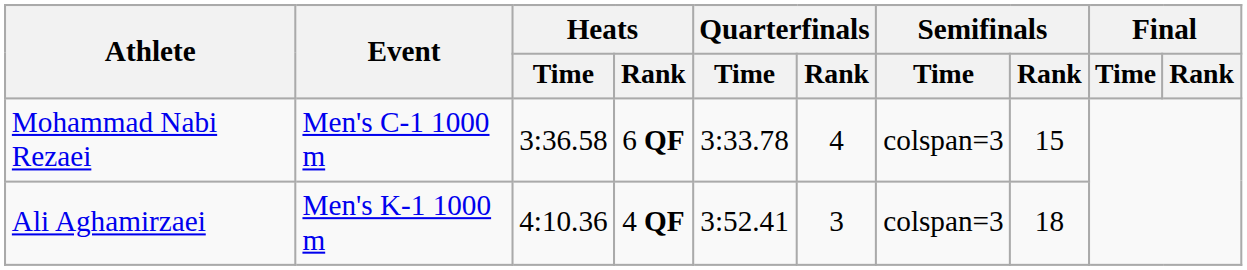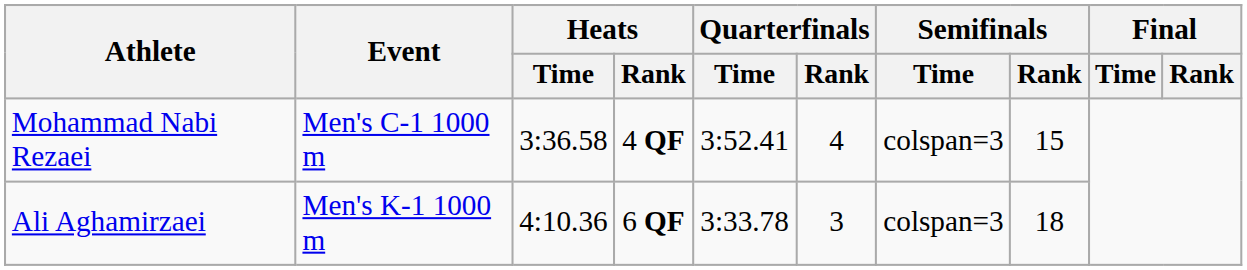Mohammad Nabi Rezaei | Heats / Rank: 6 QF -> 4 QF
Mohammad Nabi Rezaei | Quarterfinals / Time: 3:33.78 -> 3:52.41
Ali Aghamirzaei | Heats / Rank: 4 QF -> 6 QF
Ali Aghamirzaei | Quarterfinals / Time: 3:52.41 -> 3:33.78
